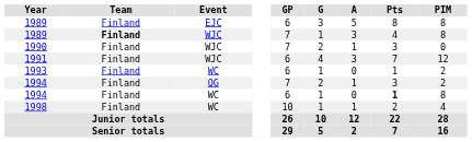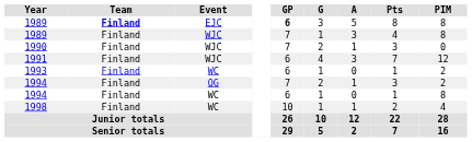1989 / EJC | Team: normal -> bold
1989 / EJC | GP: normal -> bold
1989 / WJC | Team: bold -> normal
1994 / WC | Pts: bold -> normal
